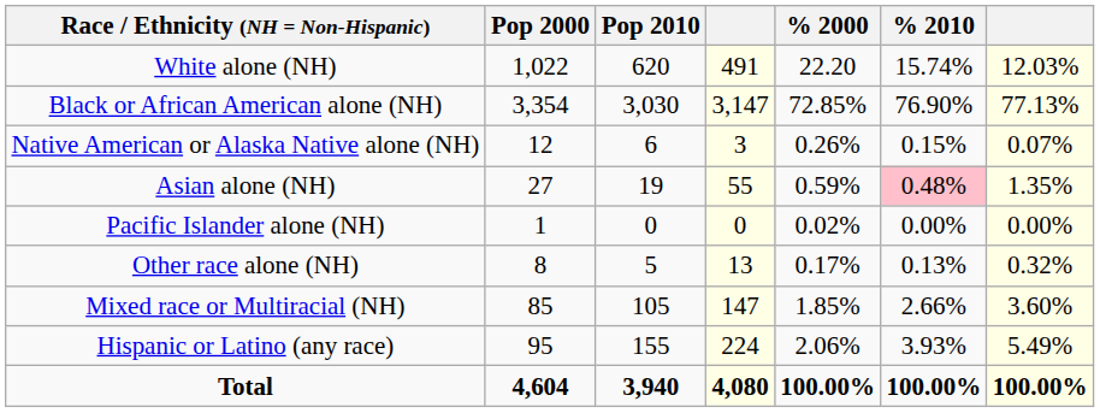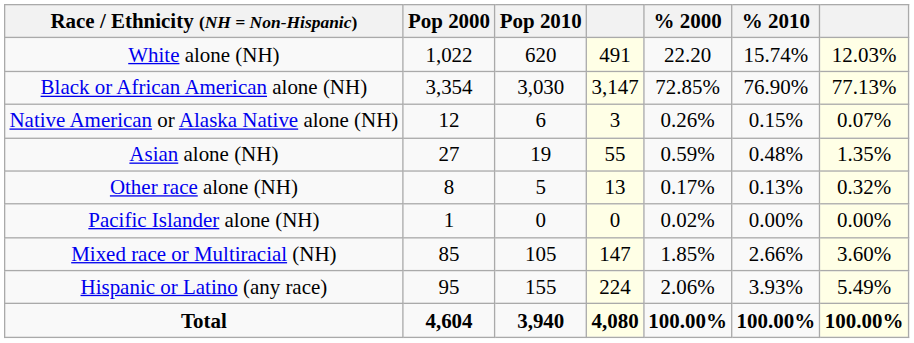Asian alone (NH) | % 2010: pink background -> no background
rows swapped: Pacific Islander alone (NH) <-> Other race alone (NH)
